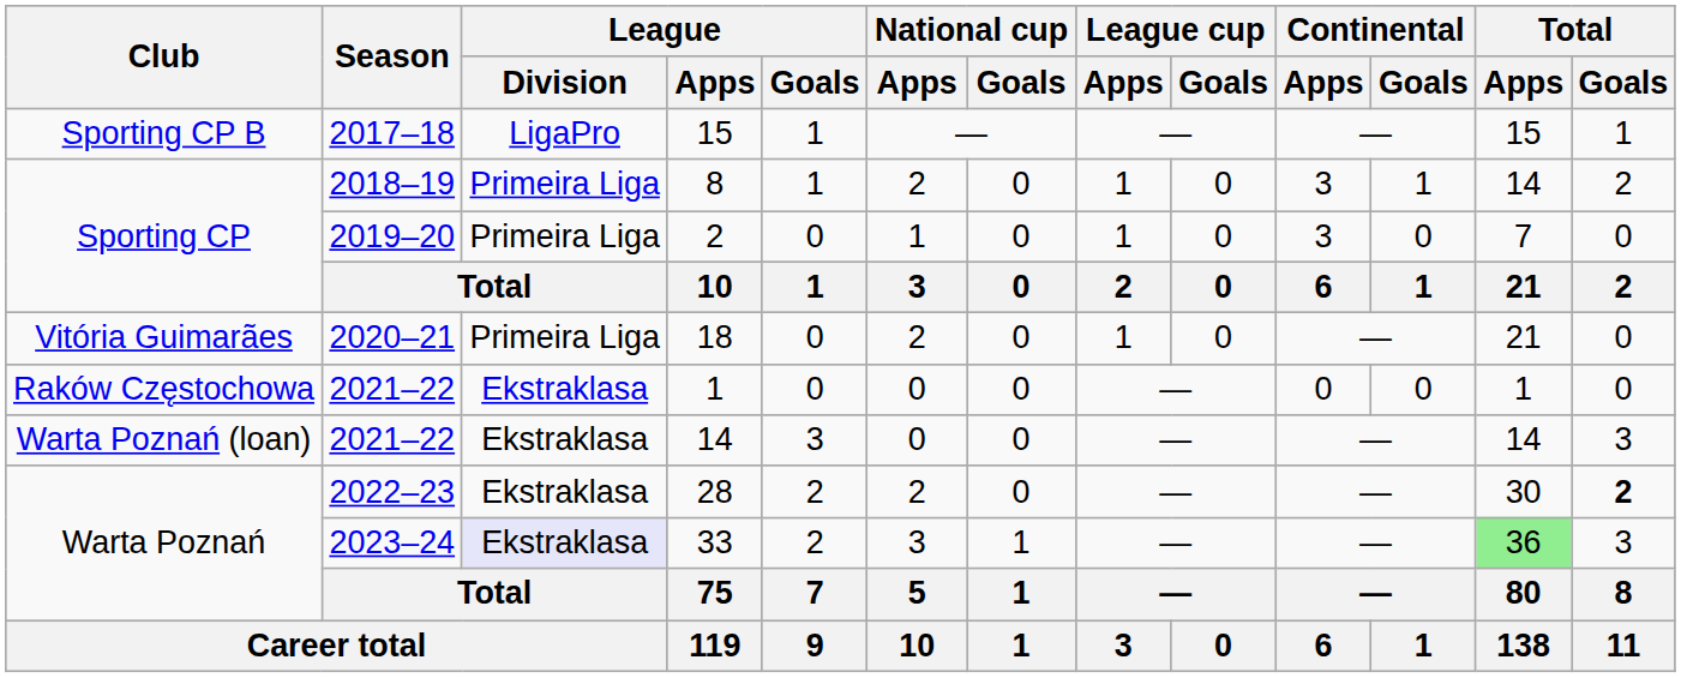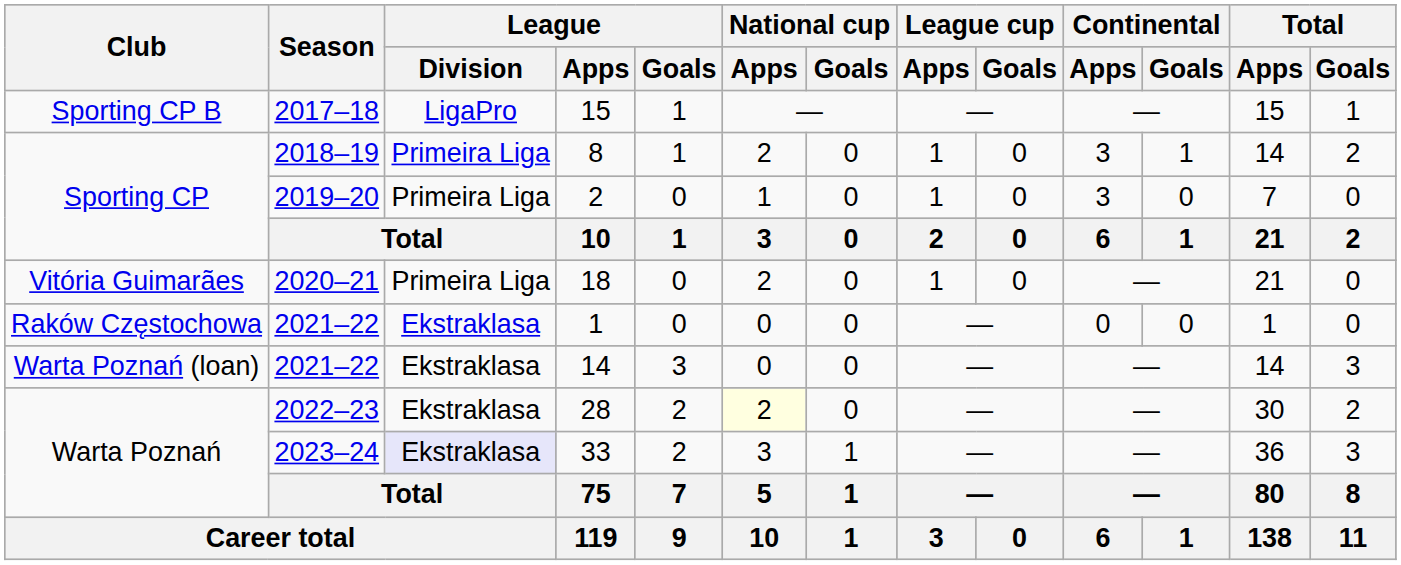28 | National cup / Apps: no background -> lightyellow background
28 | Total / Goals: bold -> normal
33 | Total / Apps: lightgreen background -> no background
